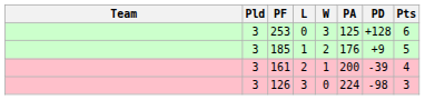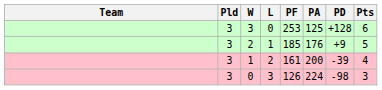columns swapped: W <-> PF
